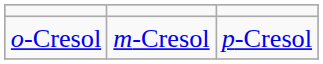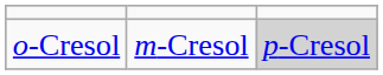o-Cresol | column 3: no background -> lightgrey background
